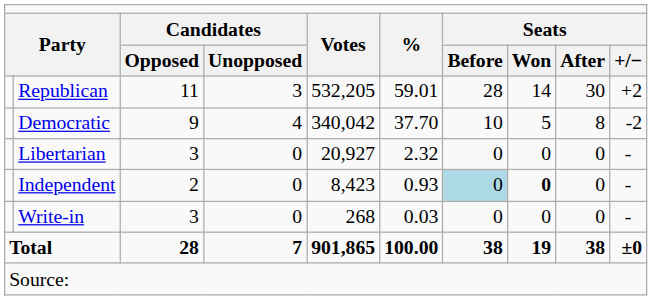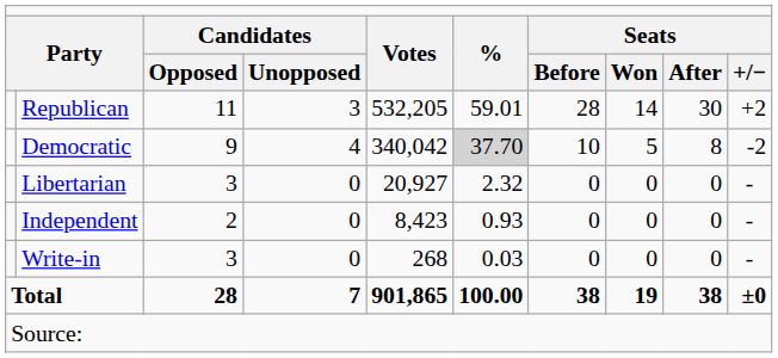Democratic | column 6: no background -> lightgrey background
Independent | column 7: lightblue background -> no background
Independent | column 8: bold -> normal
